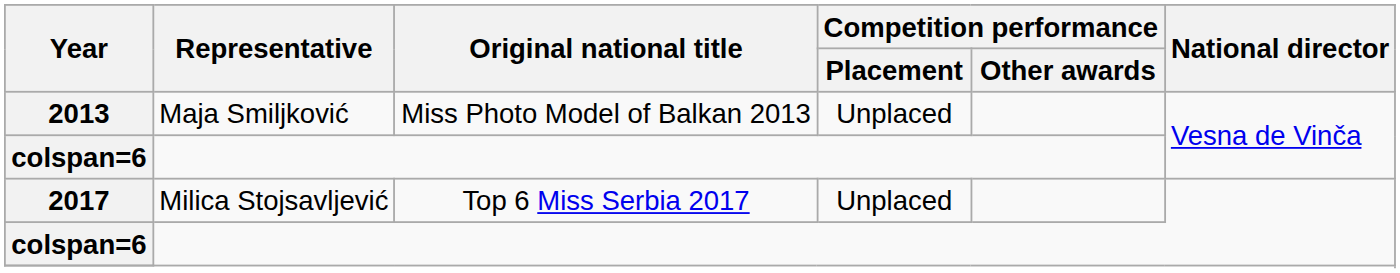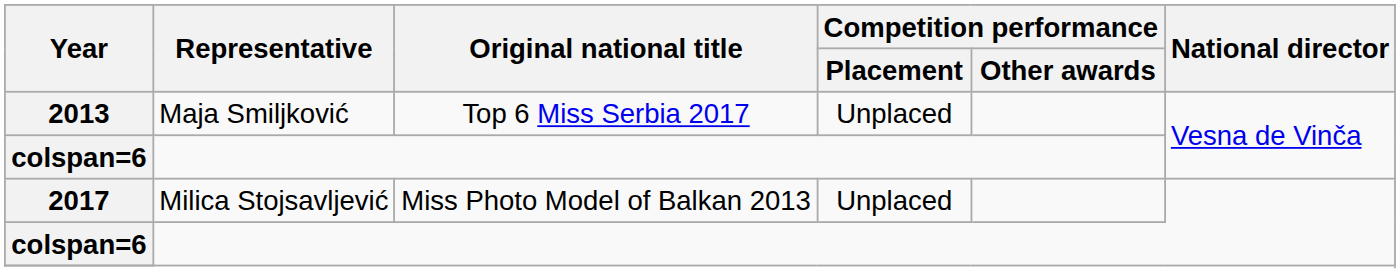2013 | Original national title: Miss Photo Model of Balkan 2013 -> Top 6 Miss Serbia 2017
2017 | Original national title: Top 6 Miss Serbia 2017 -> Miss Photo Model of Balkan 2013
